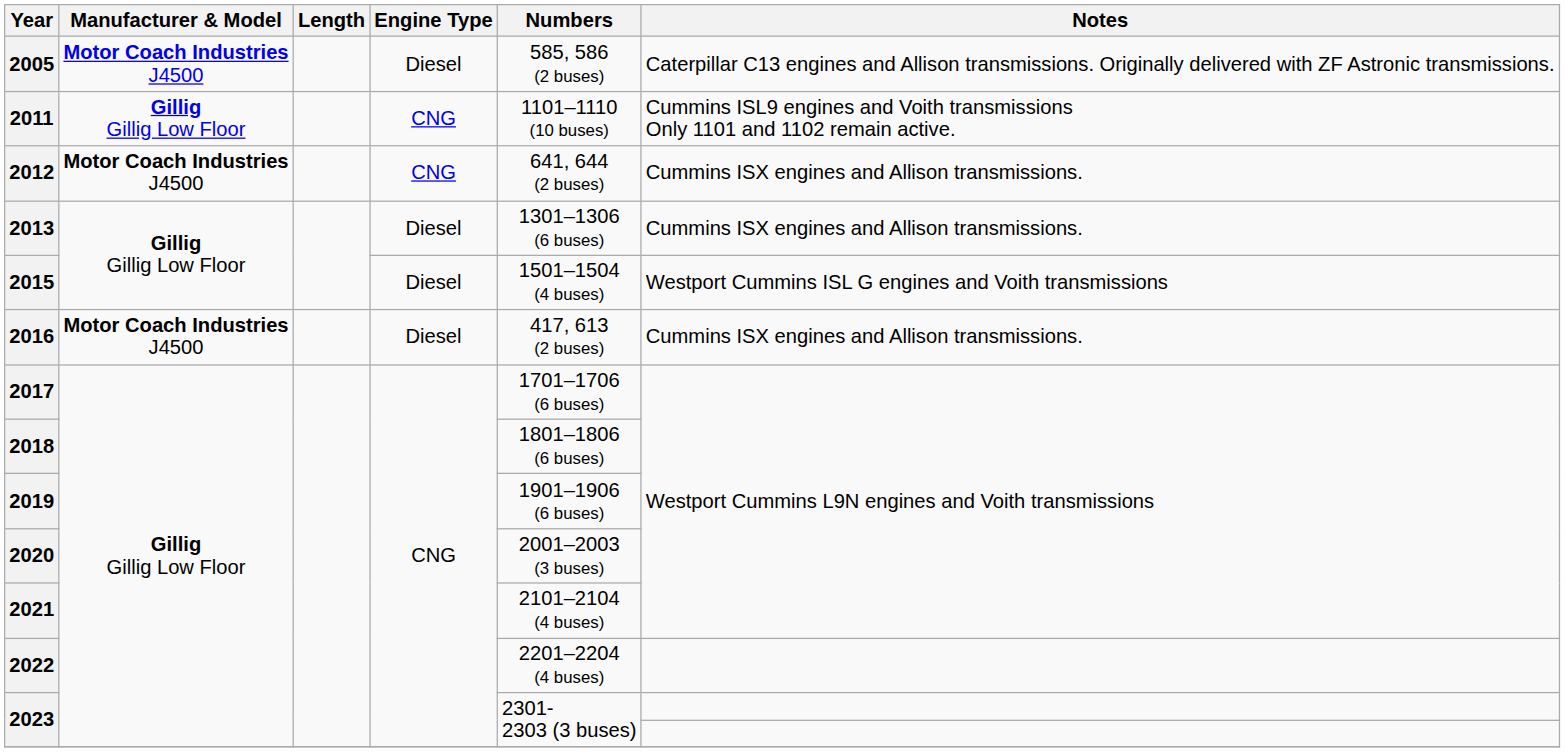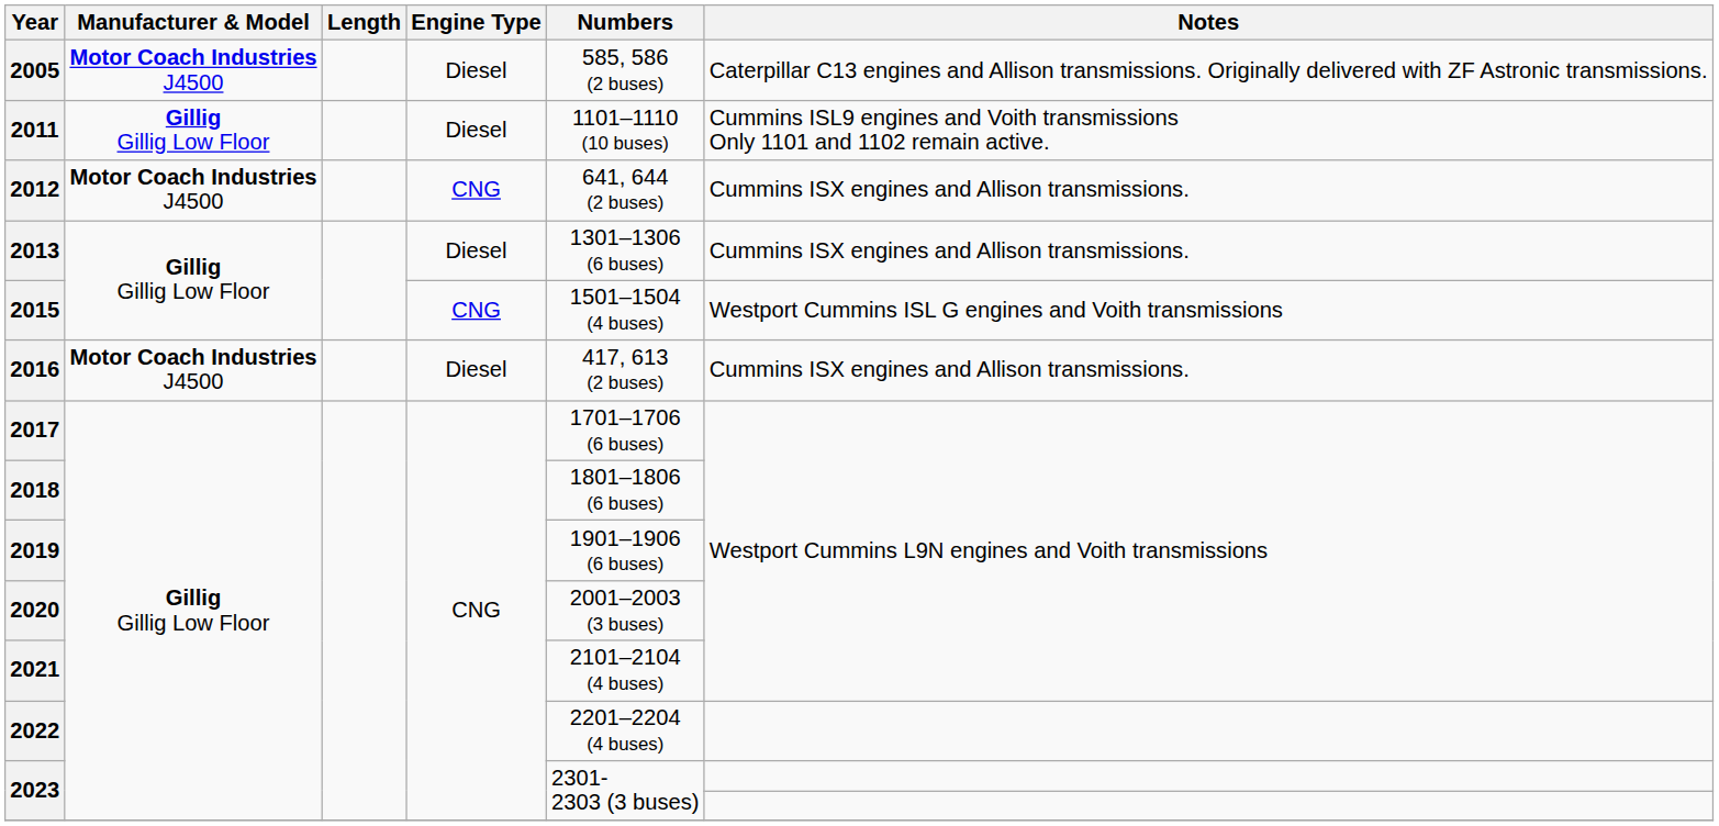2011 | Engine Type: CNG -> Diesel
2015 | Engine Type: Diesel -> CNG
